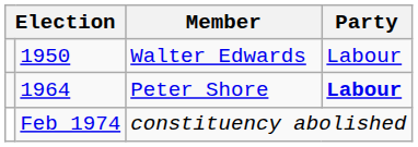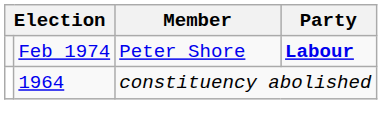- row: 1950 | Walter Edwards | Labour
Peter Shore | column 2: 1964 -> Feb 1974
constituency abolished | column 2: Feb 1974 -> 1964
